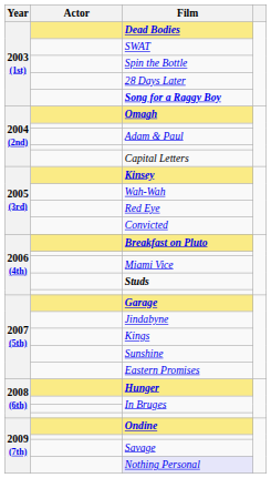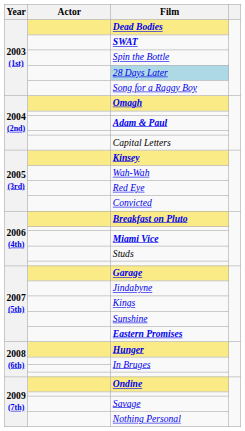SWAT | Film: normal -> bold
28 Days Later | Film: no background -> lightblue background
Song for a Raggy Boy | Film: bold -> normal
Adam & Paul | Film: normal -> bold
Miami Vice | Film: normal -> bold
Studs | Film: bold -> normal
Eastern Promises | Film: normal -> bold
Nothing Personal | Film: lavender background -> no background
